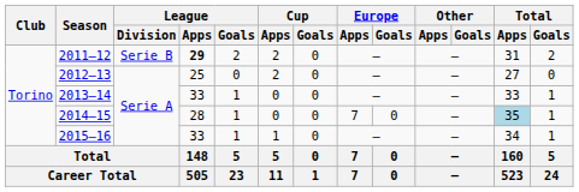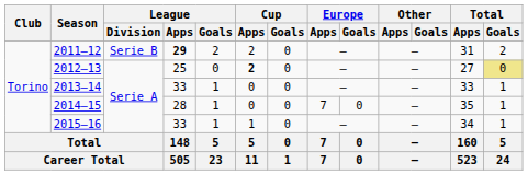2012–13 | Cup / Apps: normal -> bold
2012–13 | Total / Goals: no background -> khaki background
2014–15 | Total / Apps: lightblue background -> no background
